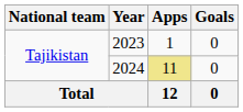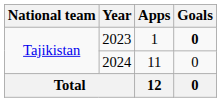2023 | Goals: normal -> bold
2024 | Apps: khaki background -> no background
